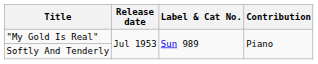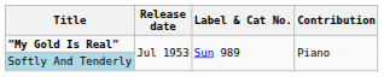"My Gold Is Real" | Title: normal -> bold
Softly And Tenderly | Title: no background -> lightblue background
